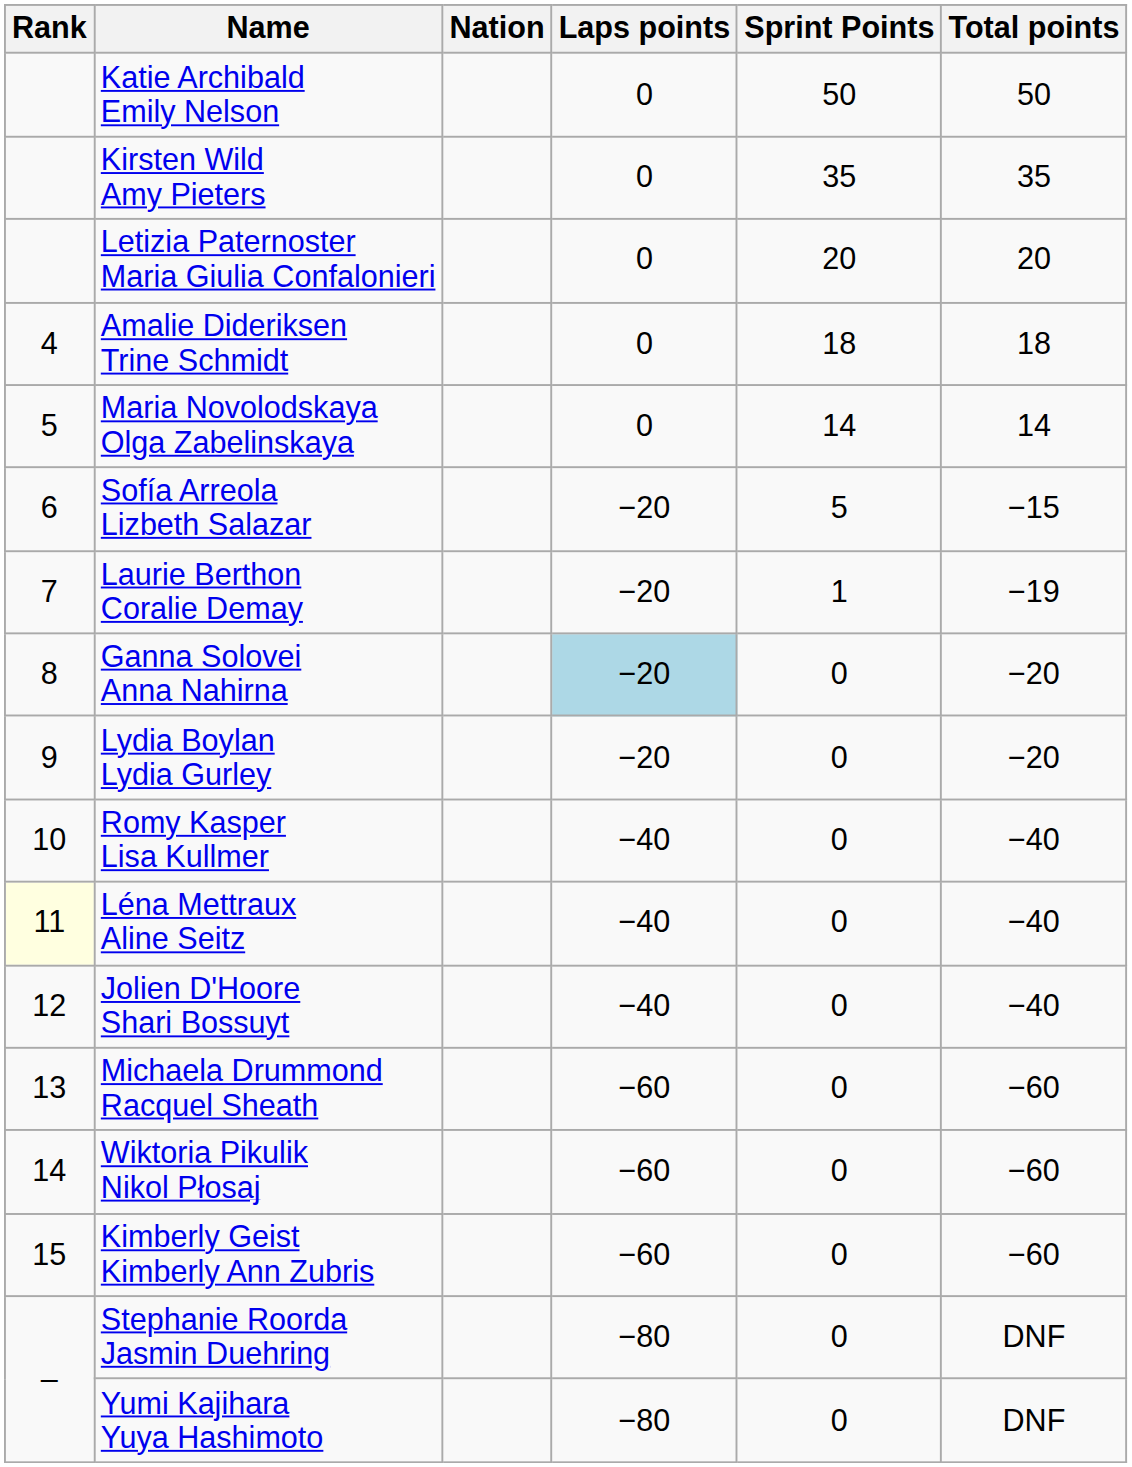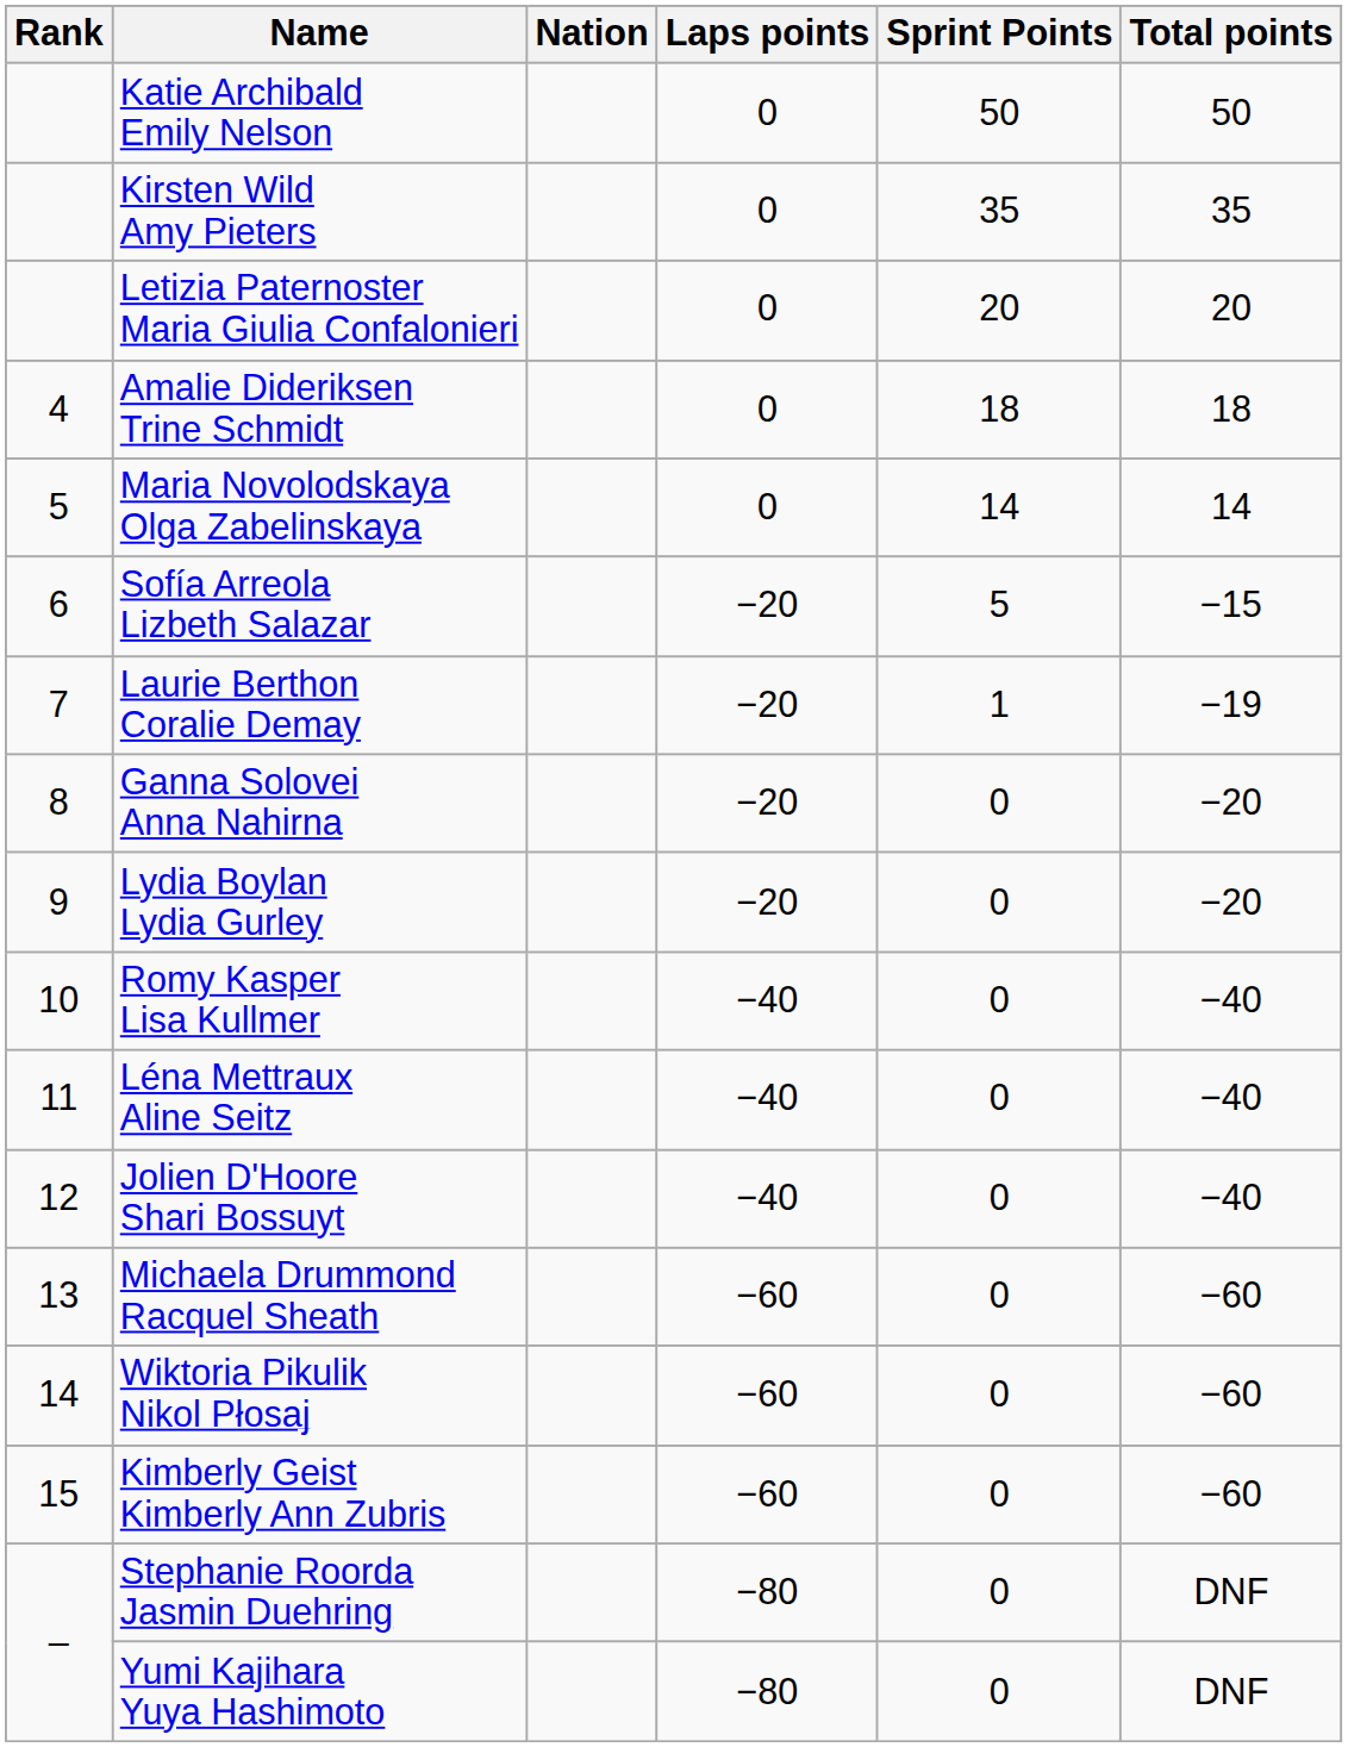Ganna Solovei Anna Nahirna | Laps points: lightblue background -> no background
Léna Mettraux Aline Seitz | Rank: lightyellow background -> no background
